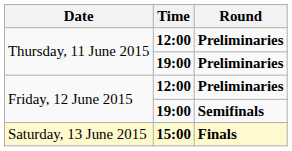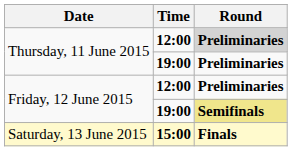Thursday, 11 June 2015 / 12:00 | Round: no background -> lightgrey background
Friday, 12 June 2015 / 19:00 | Round: no background -> khaki background
